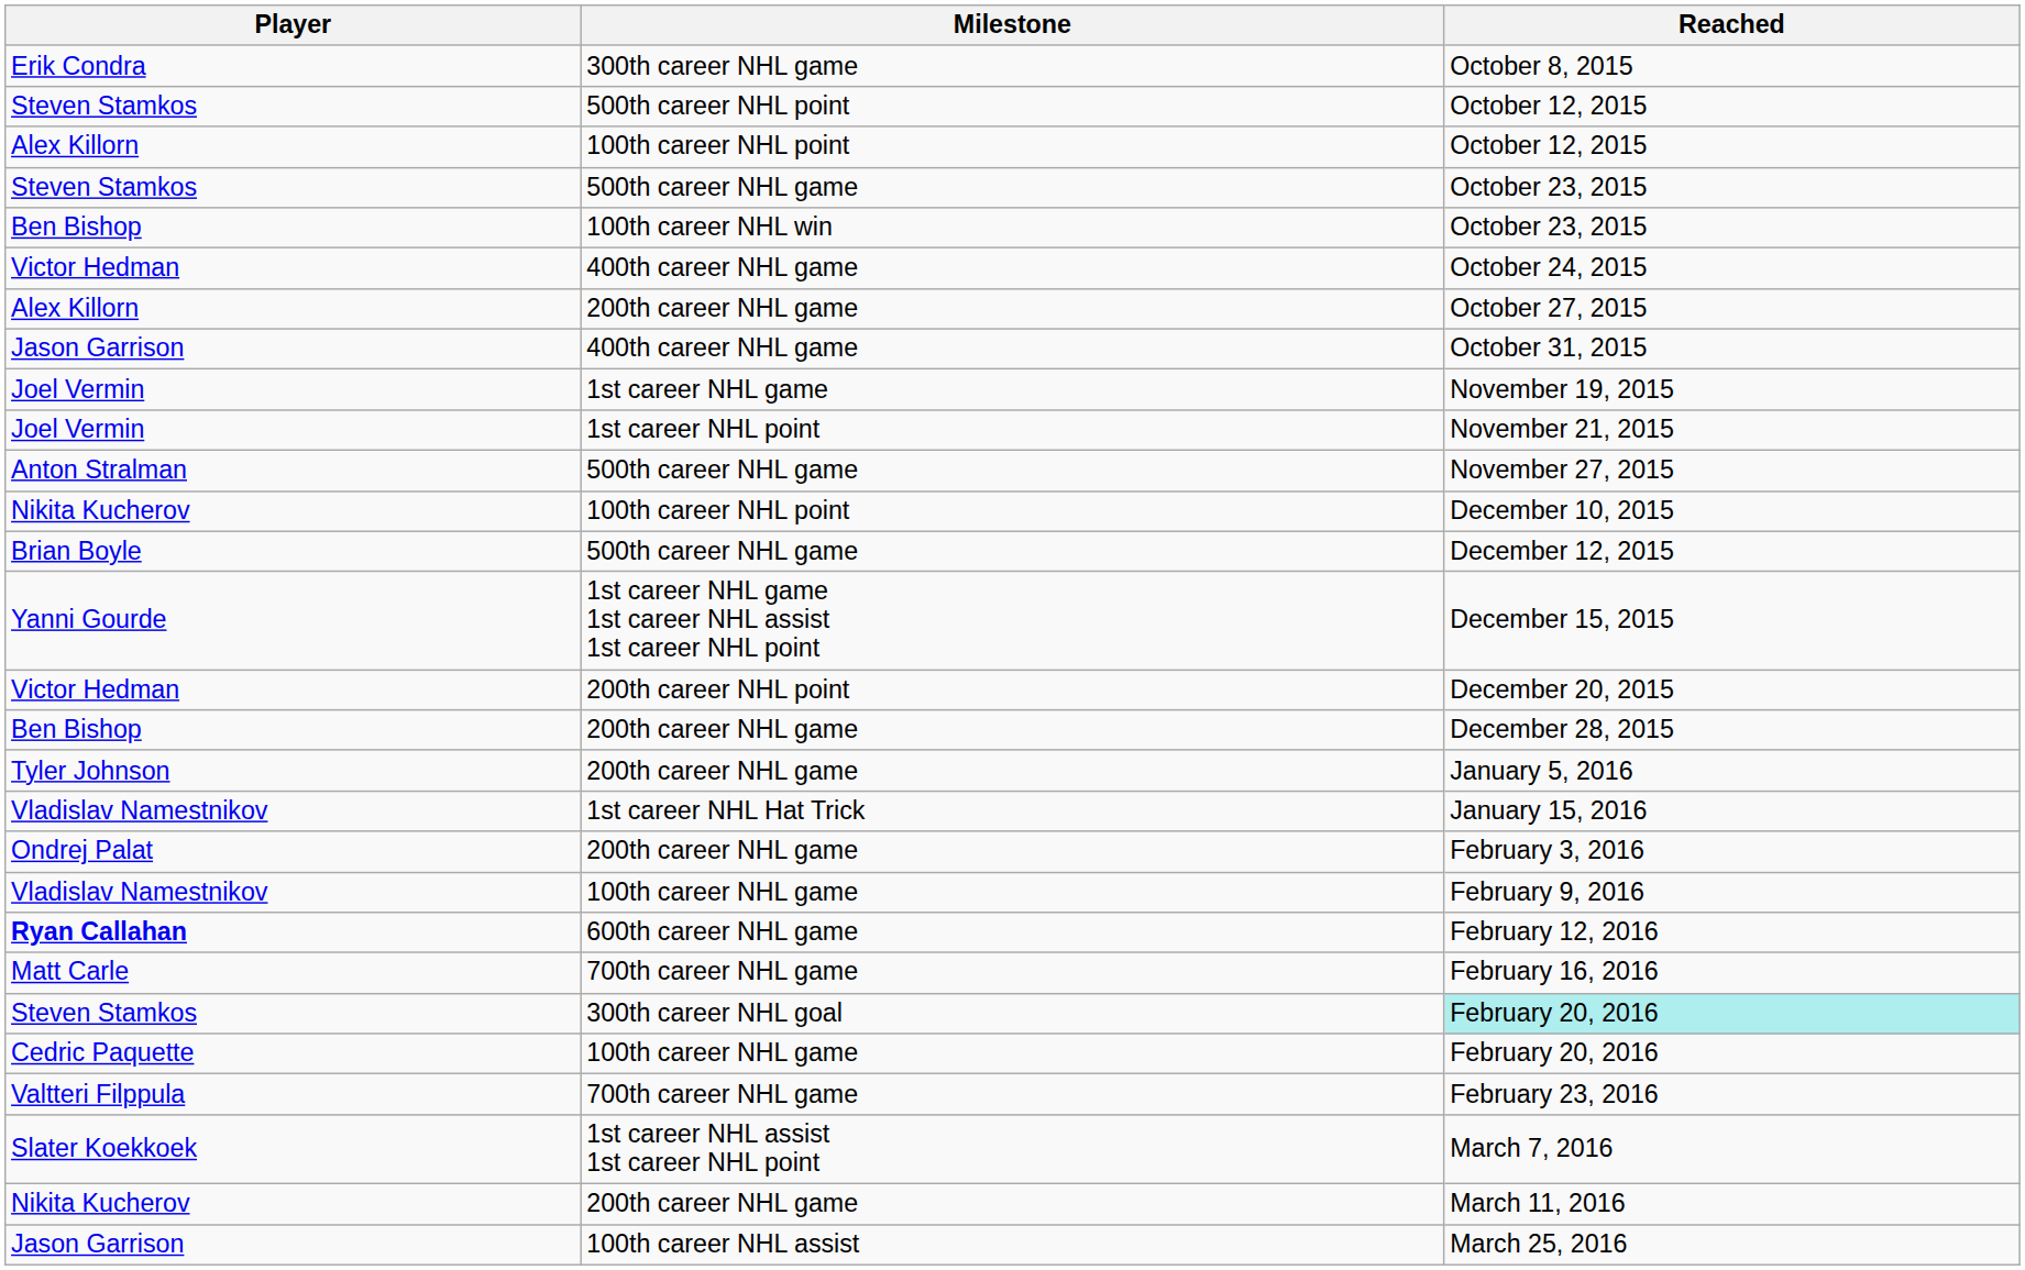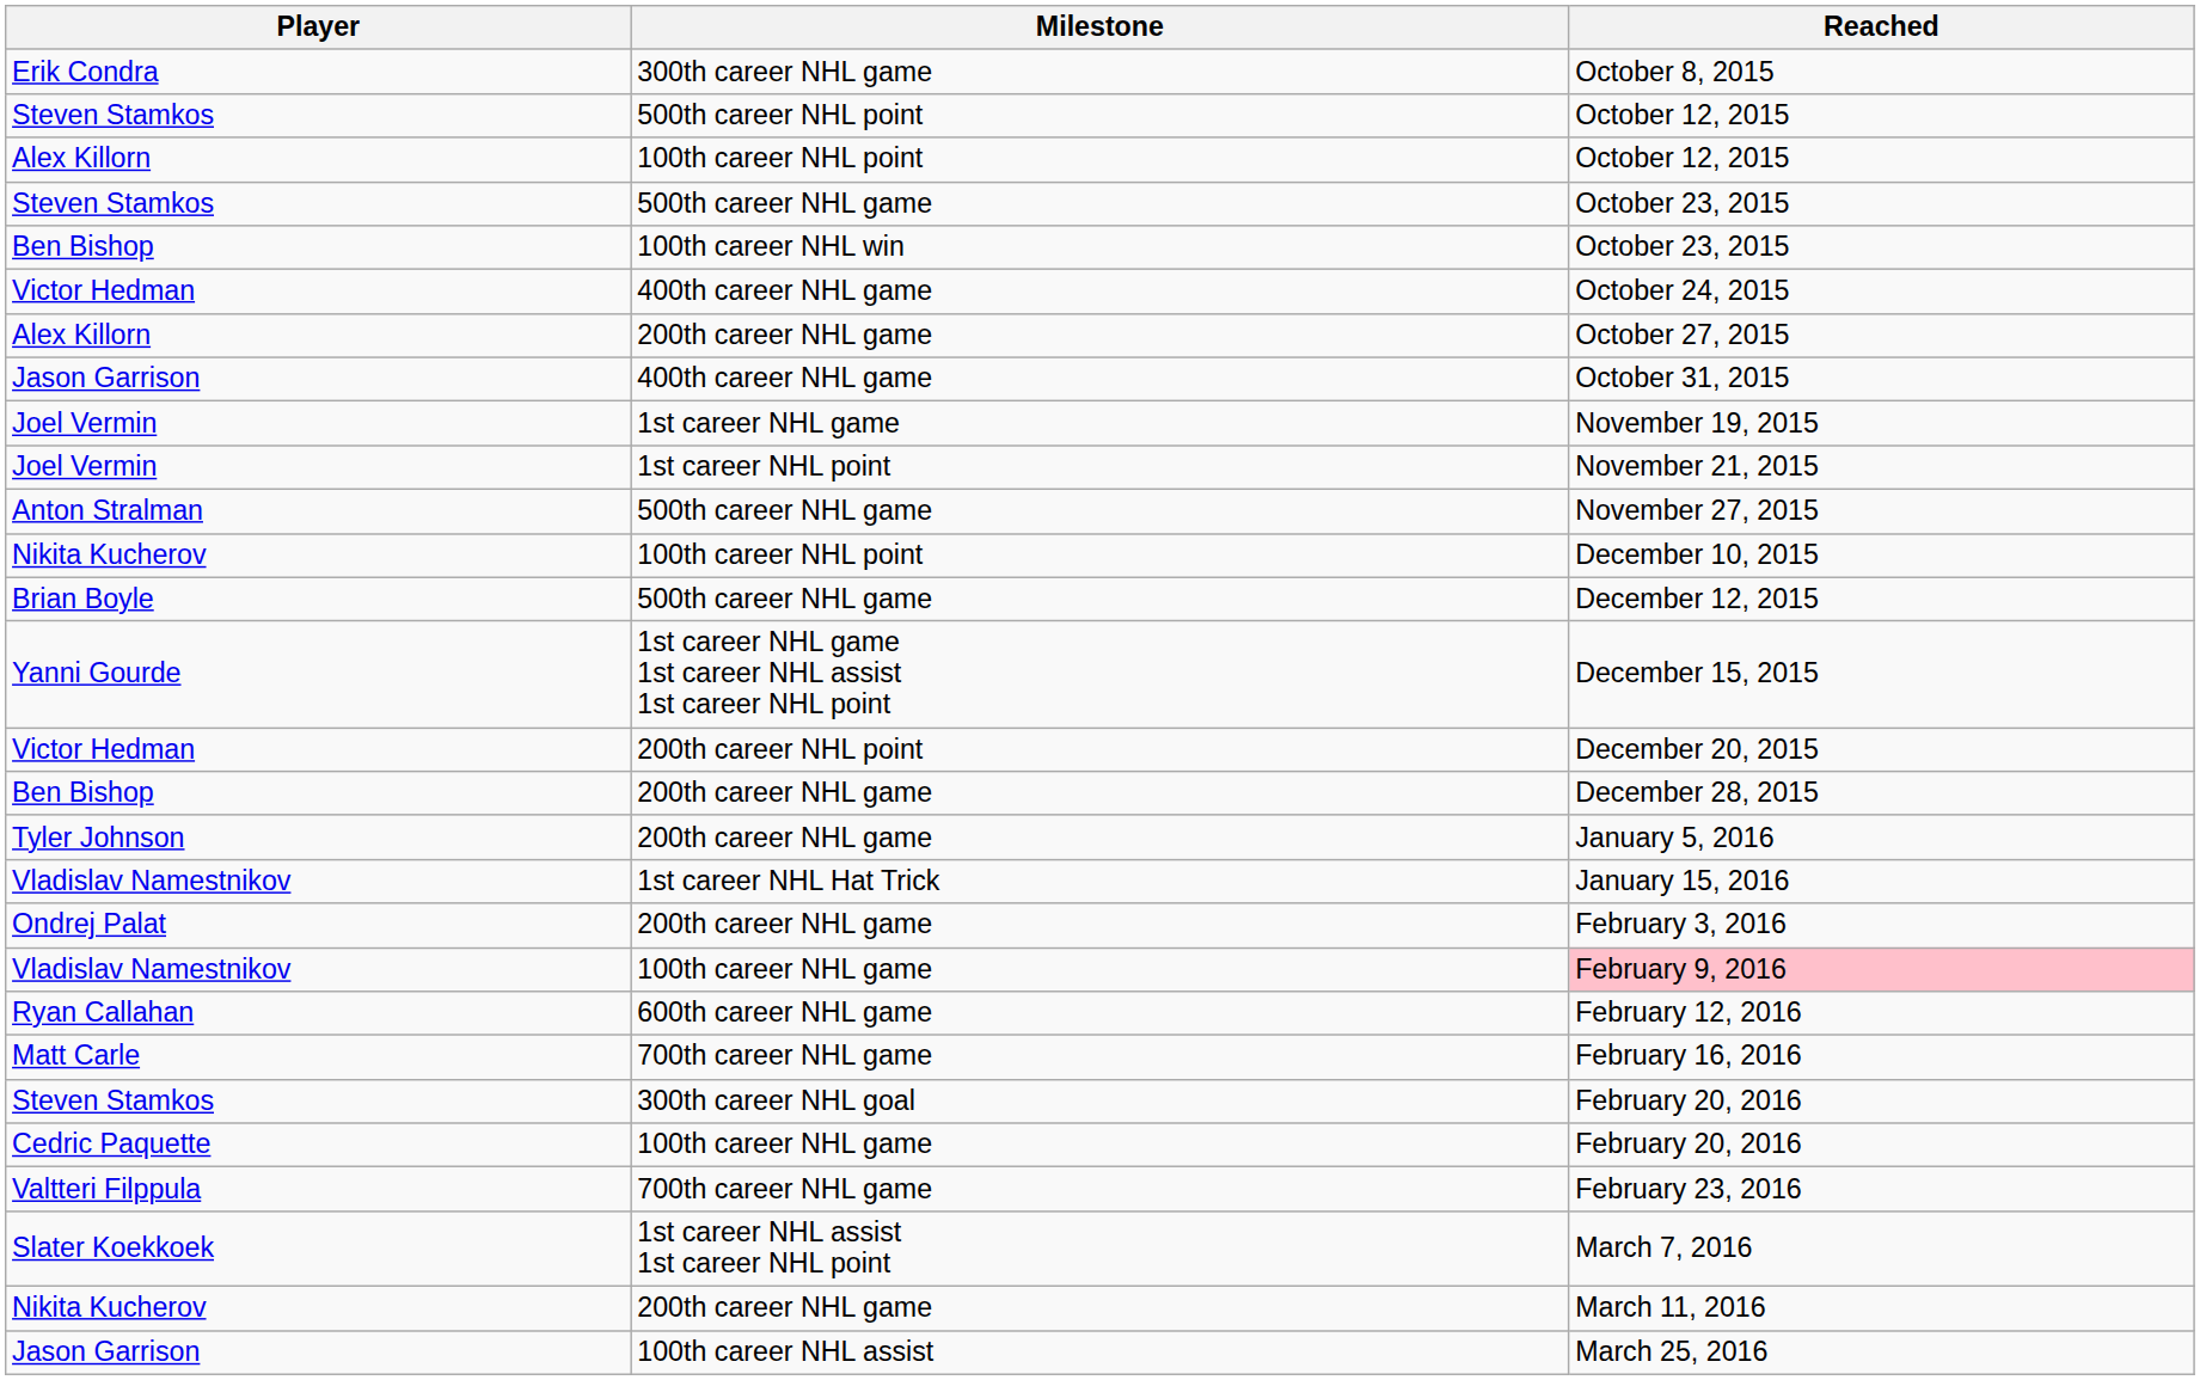row 21 | Reached: no background -> pink background
row 22 | Player: bold -> normal
row 24 | Reached: paleturquoise background -> no background
